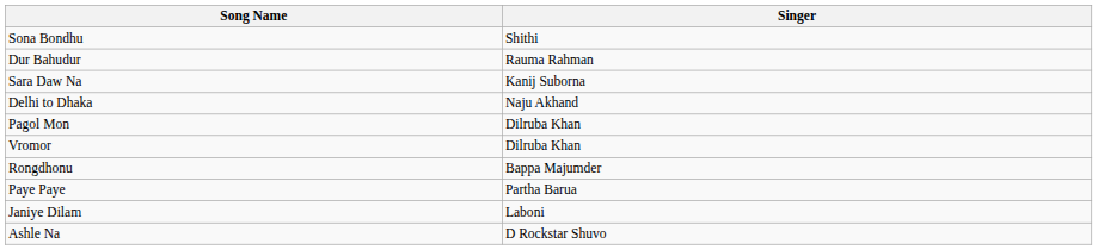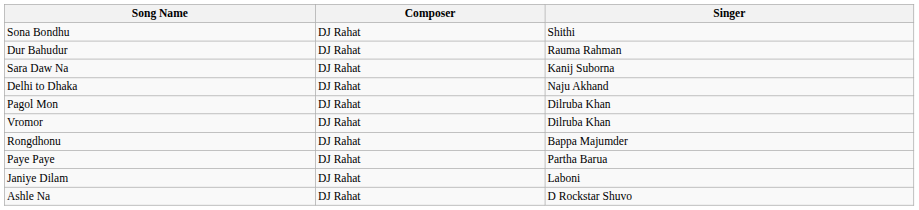+ column: Composer | DJ Rahat | DJ Rahat | DJ Rahat | DJ Rahat | DJ Rahat | DJ Rahat | DJ Rahat | DJ Rahat | DJ Rahat | DJ Rahat
